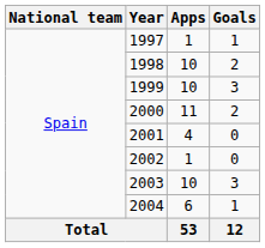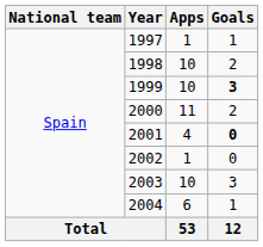1999 | Goals: normal -> bold
2001 | Goals: normal -> bold
